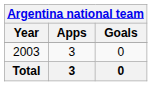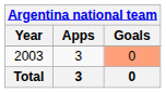2003 | Goals: no background -> lightsalmon background
